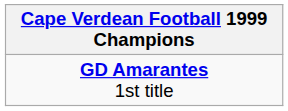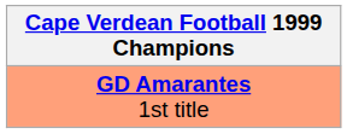row 2 | column 1: no background -> lightsalmon background
